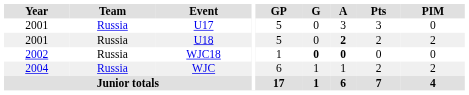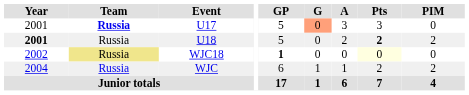U17 | Team: normal -> bold
U17 | G: no background -> lightsalmon background
U18 | Year: normal -> bold
U18 | A: bold -> normal
U18 | Pts: normal -> bold
WJC18 | Team: no background -> khaki background
WJC18 | GP: normal -> bold
WJC18 | G: bold -> normal
WJC18 | A: bold -> normal
WJC18 | Pts: no background -> lightyellow background
